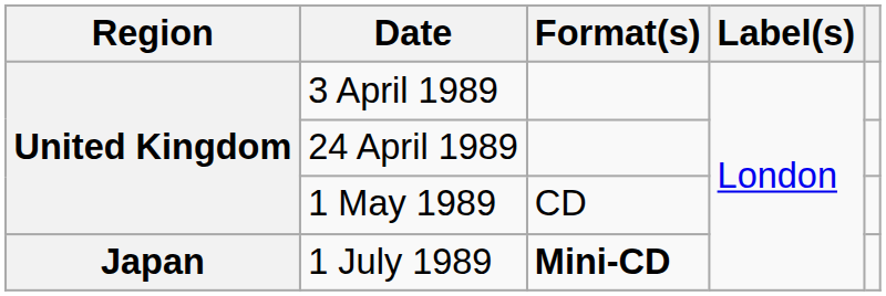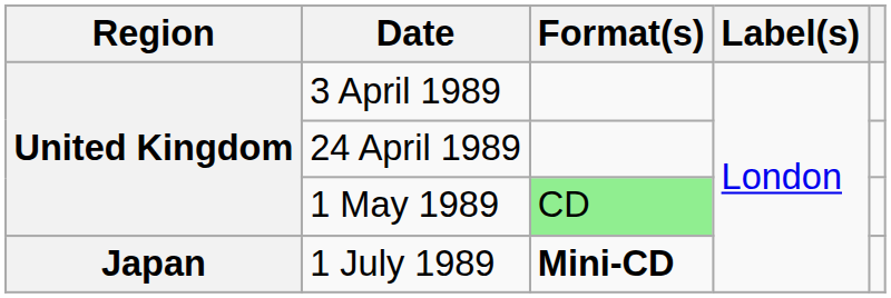1 May 1989 | Format(s): no background -> lightgreen background
